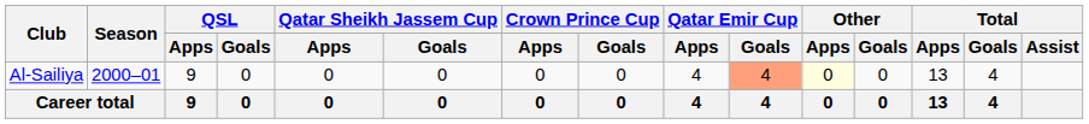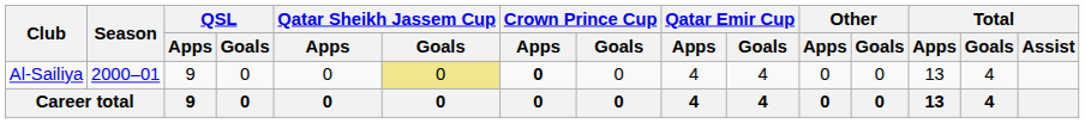Al-Sailiya | Qatar Sheikh Jassem Cup / Goals: no background -> khaki background
Al-Sailiya | Crown Prince Cup / Apps: normal -> bold
Al-Sailiya | Qatar Emir Cup / Goals: lightsalmon background -> no background
Al-Sailiya | Other / Apps: lightyellow background -> no background
